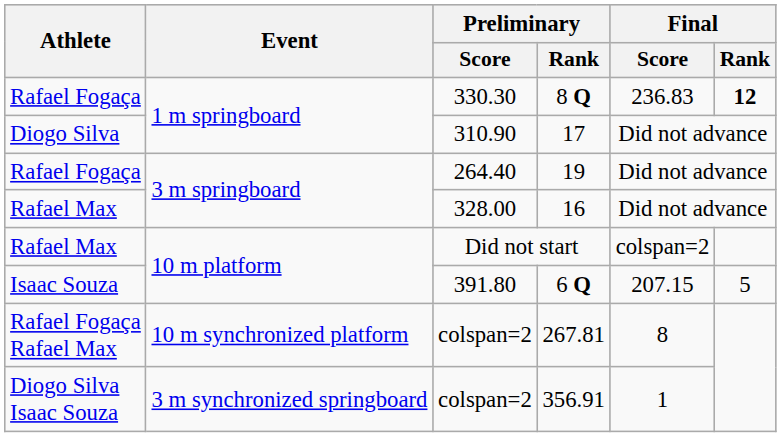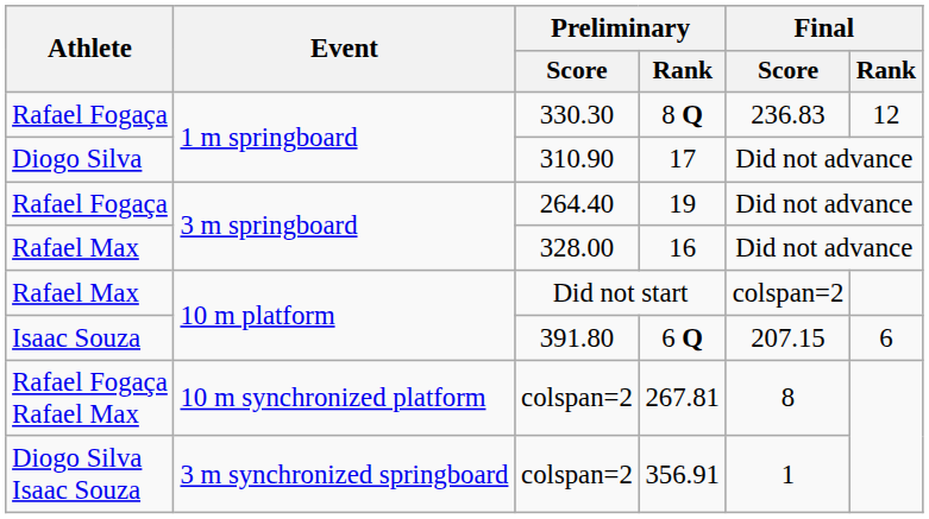8 Q | Final / Rank: bold -> normal
6 Q | Final / Rank: 5 -> 6
